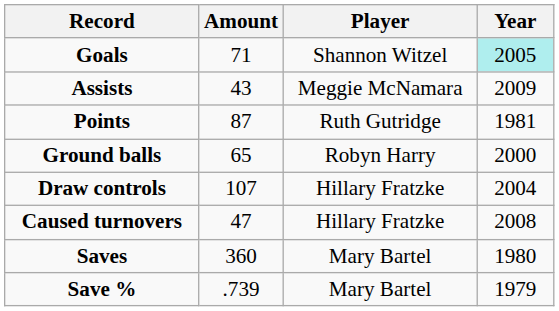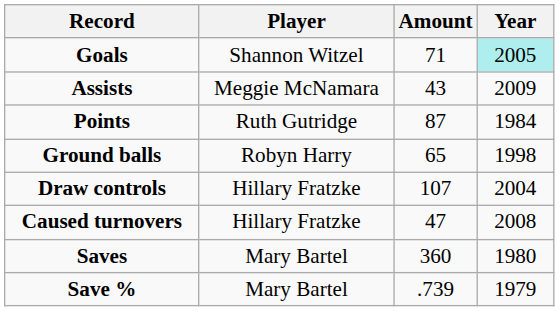columns swapped: Amount <-> Player
Points | Year: 1981 -> 1984
Ground balls | Year: 2000 -> 1998
